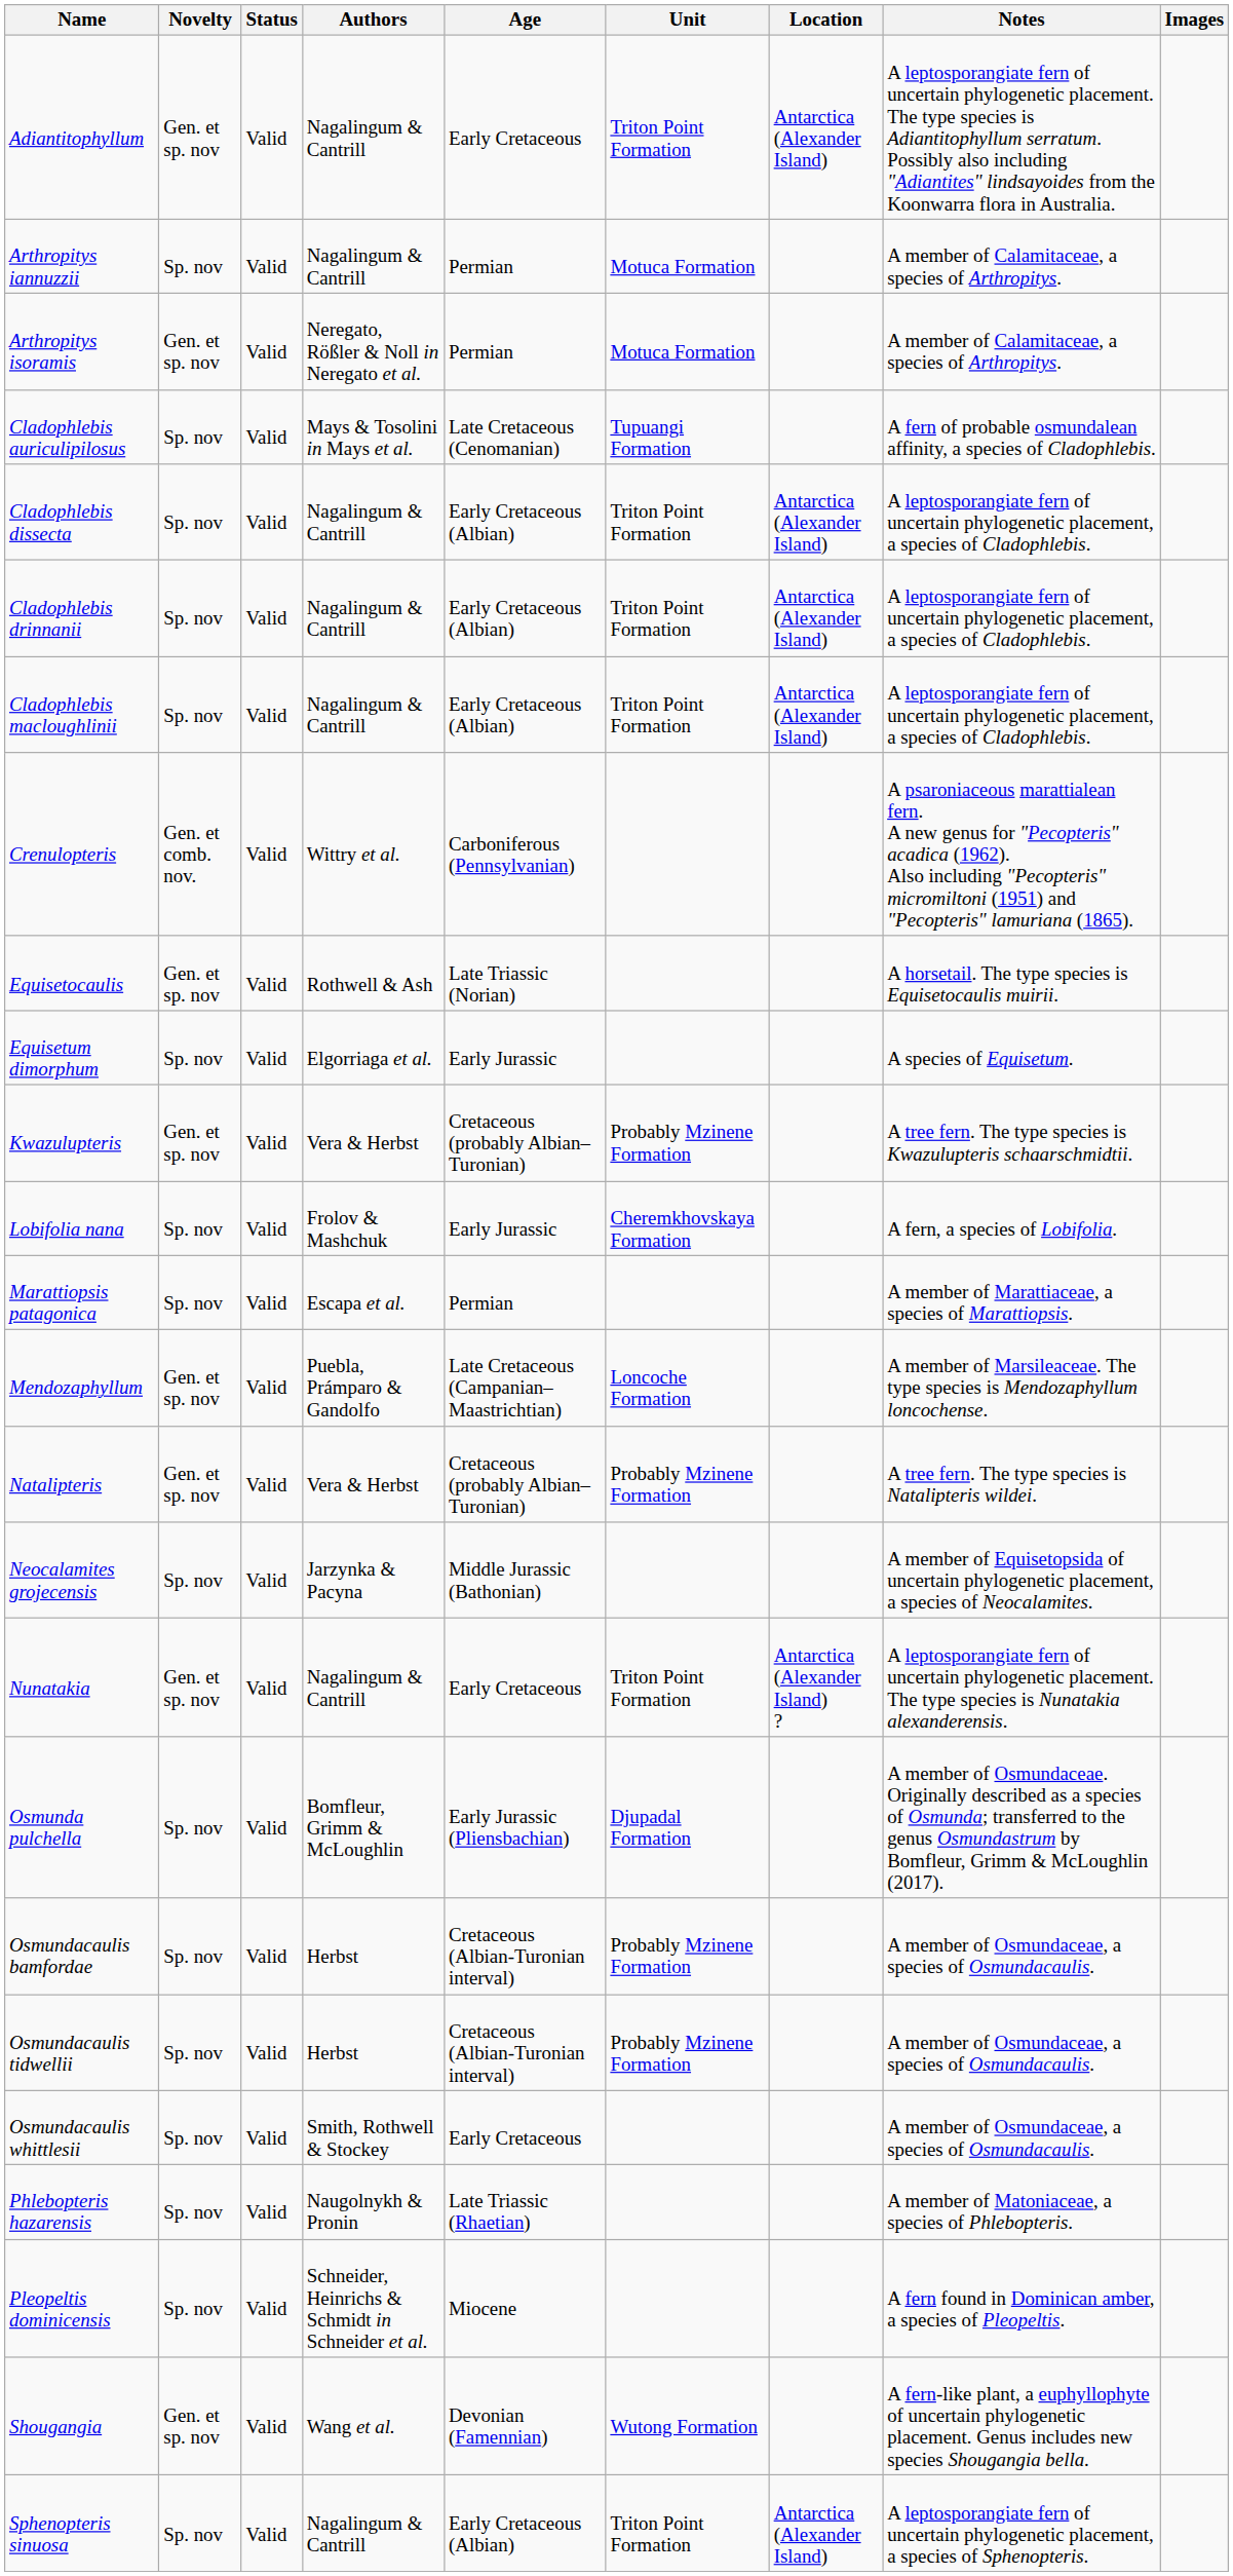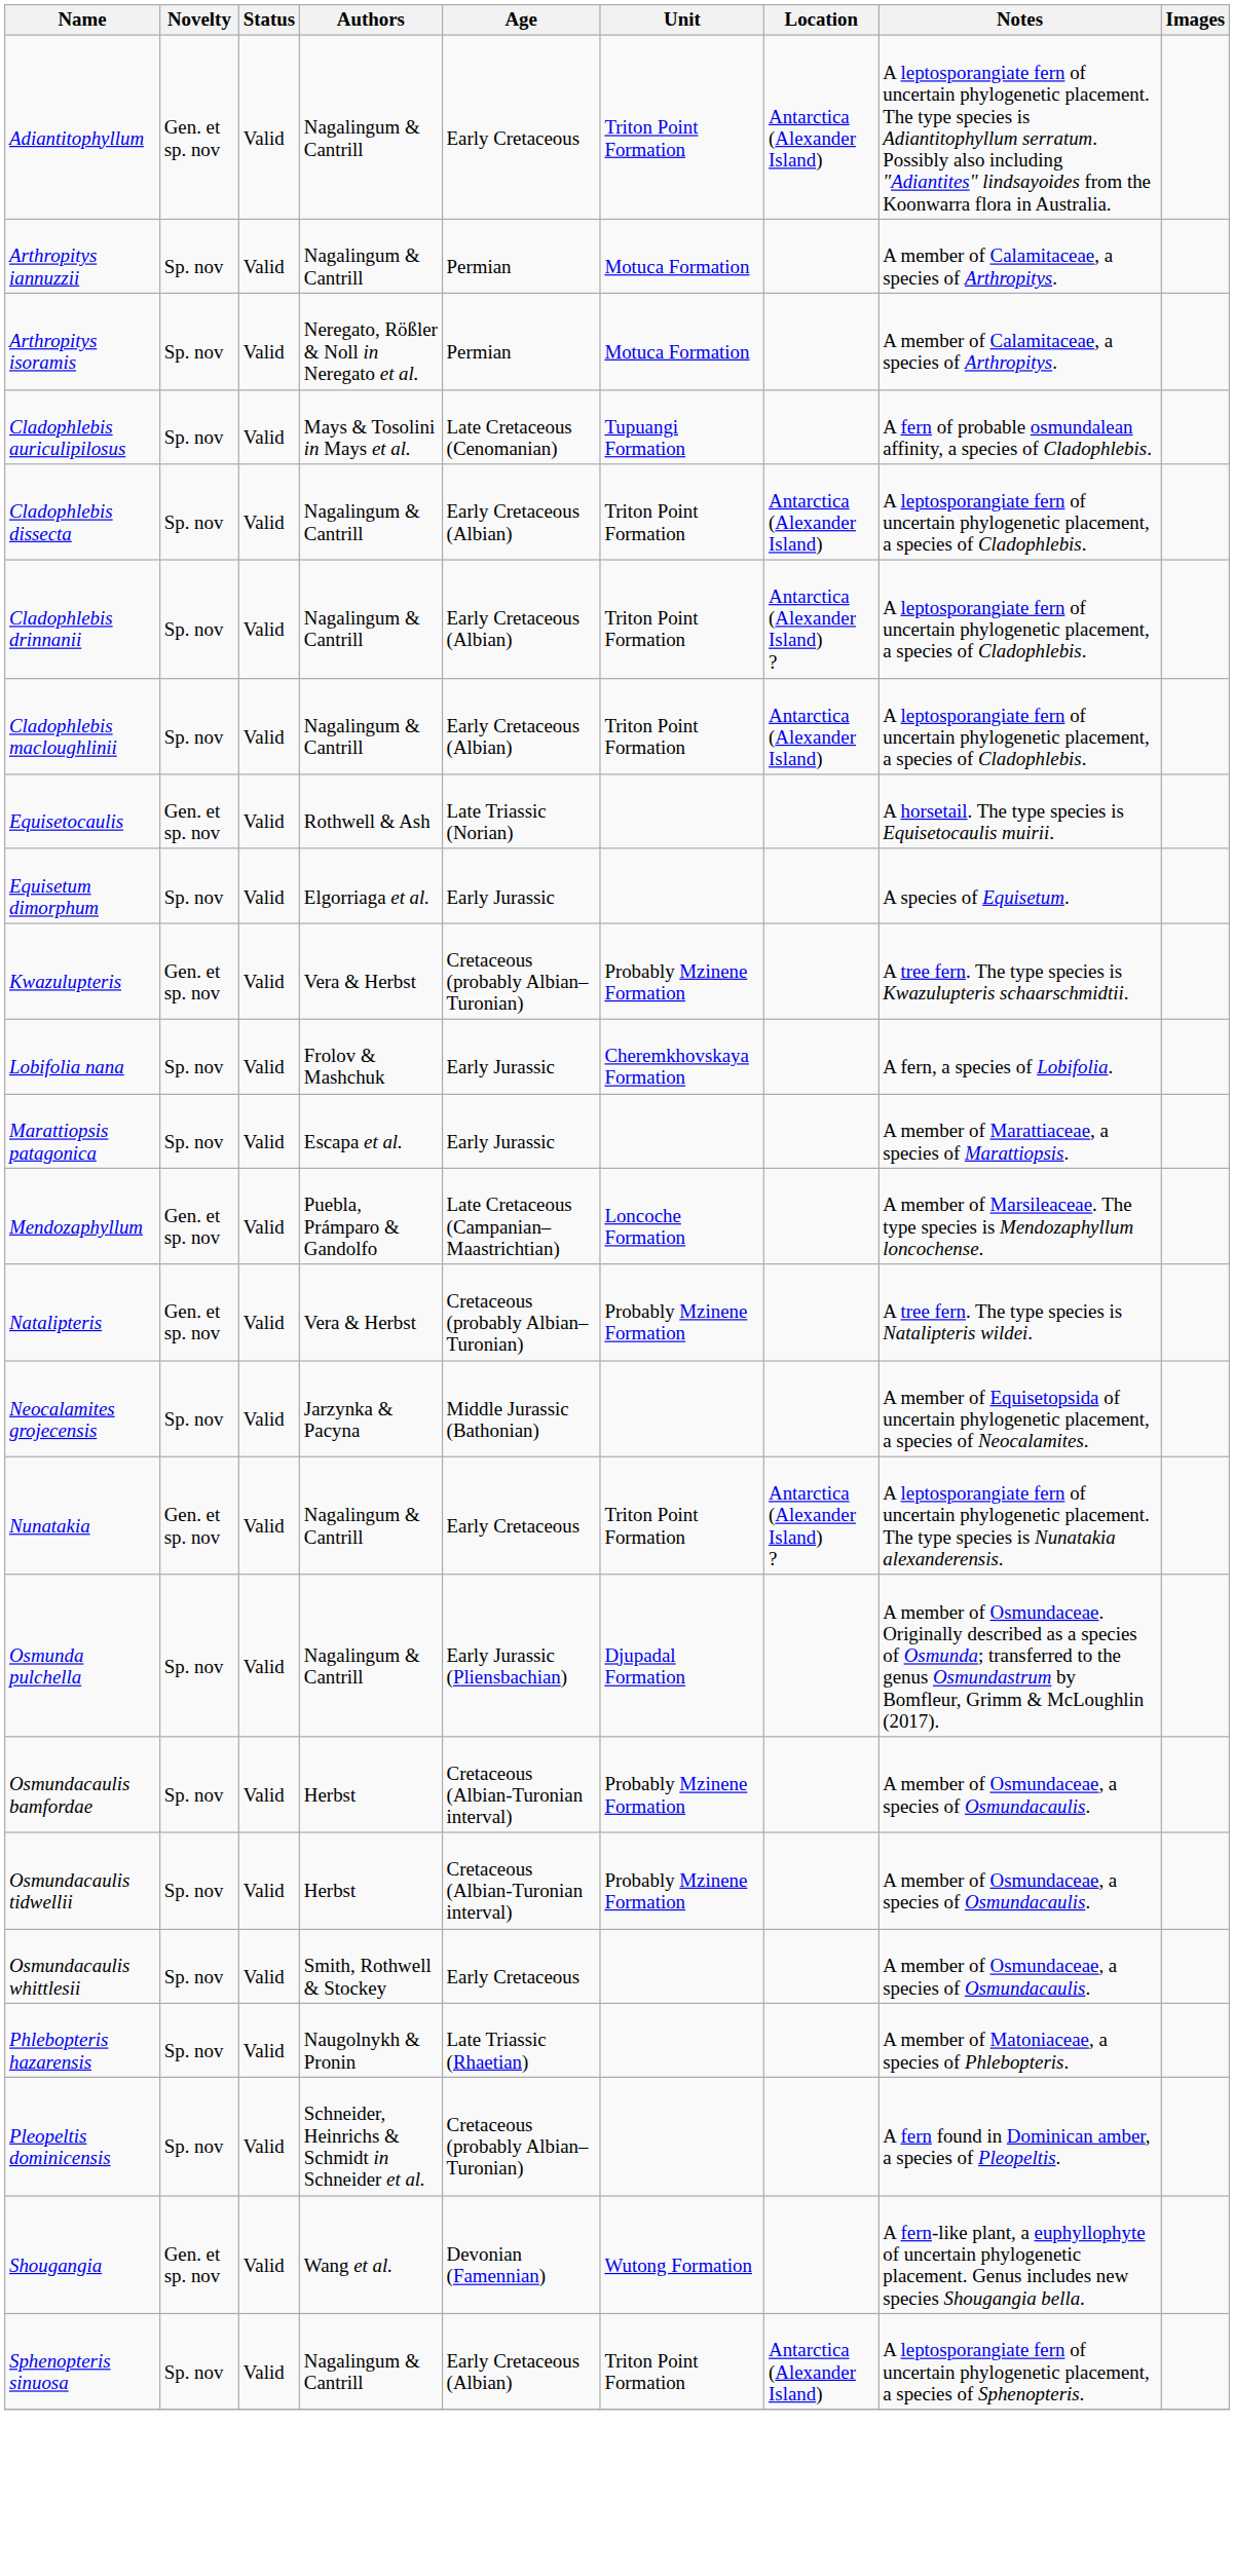Arthropitys isoramis | Novelty: Gen. et sp. nov -> Sp. nov
Cladophlebis drinnanii | Location: Antarctica (Alexander Island) -> Antarctica (Alexander Island) ?
- row: Crenulopteris | Gen. et comb. nov. | Valid | Wittry et al. | Carboniferous (Pennsylvanian) | A psaroniaceous marattialean fern. A new genus for "Pecopteris" acadica (1962). Also including "Pecopteris" micromiltoni (1951) and "Pecopteris" lamuriana (1865).
Marattiopsis patagonica | Age: Permian -> Early Jurassic
Osmunda pulchella | Authors: Bomfleur, Grimm & McLoughlin -> Nagalingum & Cantrill
Pleopeltis dominicensis | Age: Miocene -> Cretaceous (probably Albian–Turonian)
